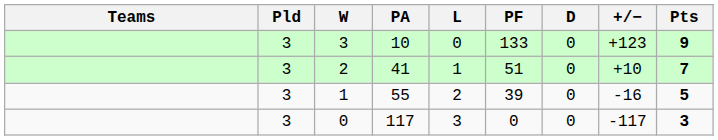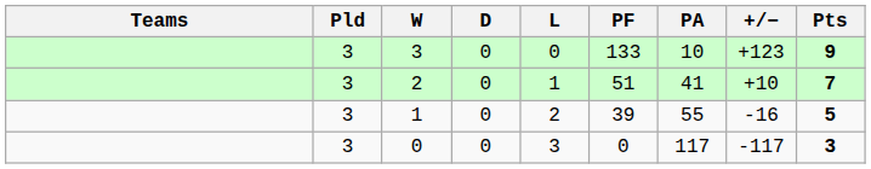columns swapped: D <-> PA
